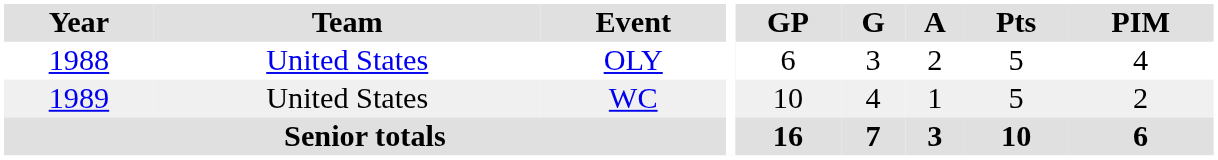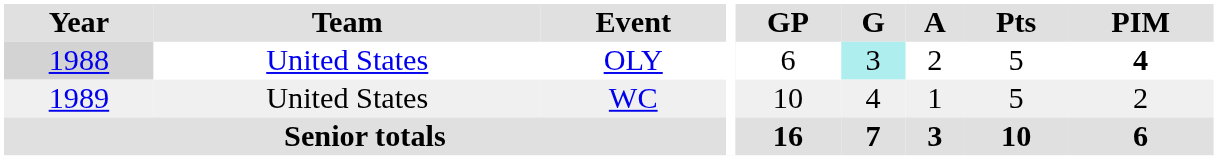OLY | Year: no background -> lightgrey background
OLY | G: no background -> paleturquoise background
OLY | PIM: normal -> bold
